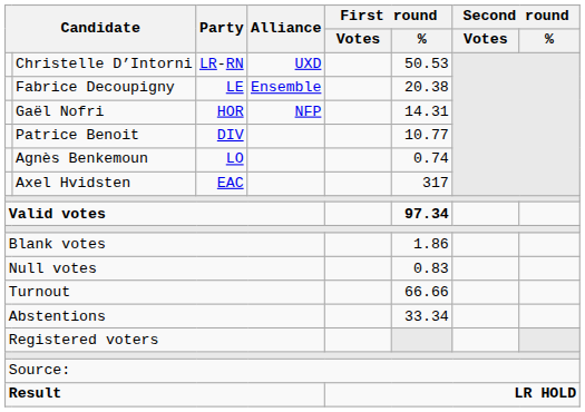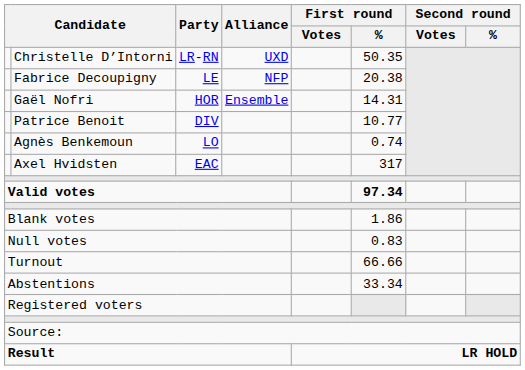Christelle D’Intorni | First round / %: 50.53 -> 50.35
Fabrice Decoupigny | Alliance: Ensemble -> NFP
Gaël Nofri | Alliance: NFP -> Ensemble
